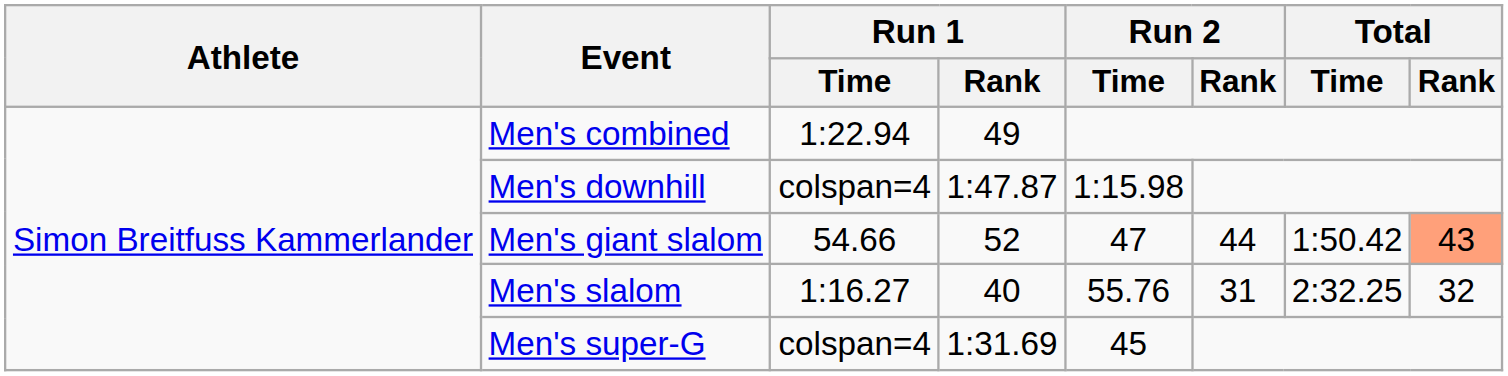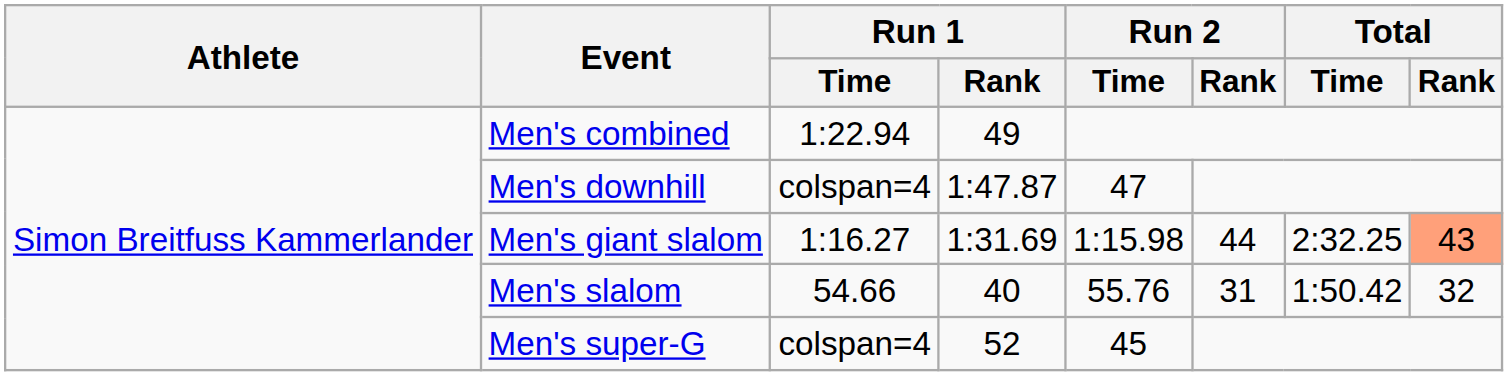Men's downhill | Run 2 / Time: 1:15.98 -> 47
Men's giant slalom | Run 1 / Time: 54.66 -> 1:16.27
Men's giant slalom | Run 1 / Rank: 52 -> 1:31.69
Men's giant slalom | Run 2 / Time: 47 -> 1:15.98
Men's giant slalom | Total / Time: 1:50.42 -> 2:32.25
Men's slalom | Run 1 / Time: 1:16.27 -> 54.66
Men's slalom | Total / Time: 2:32.25 -> 1:50.42
Men's super-G | Run 1 / Rank: 1:31.69 -> 52
